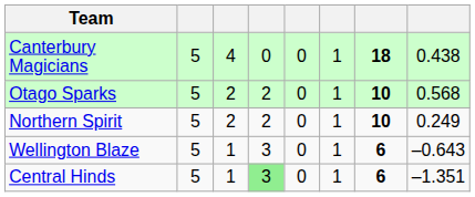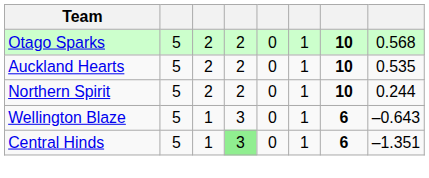- row: Canterbury Magicians | 5 | 4 | 0 | 0 | 1 | 18 | 0.438
+ row: Auckland Hearts | 5 | 2 | 2 | 0 | 1 | 10 | 0.535
Northern Spirit | column 8: 0.249 -> 0.244
